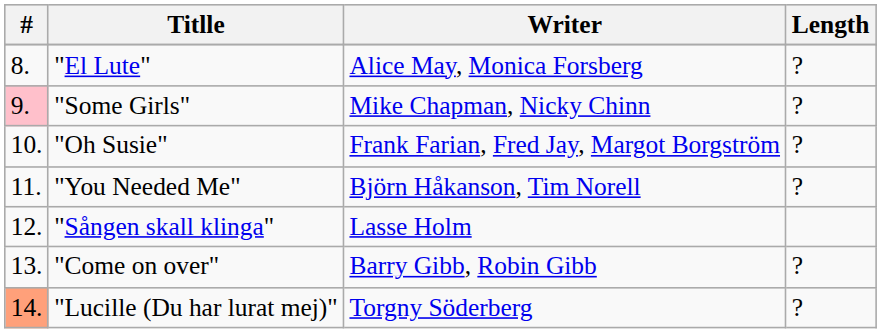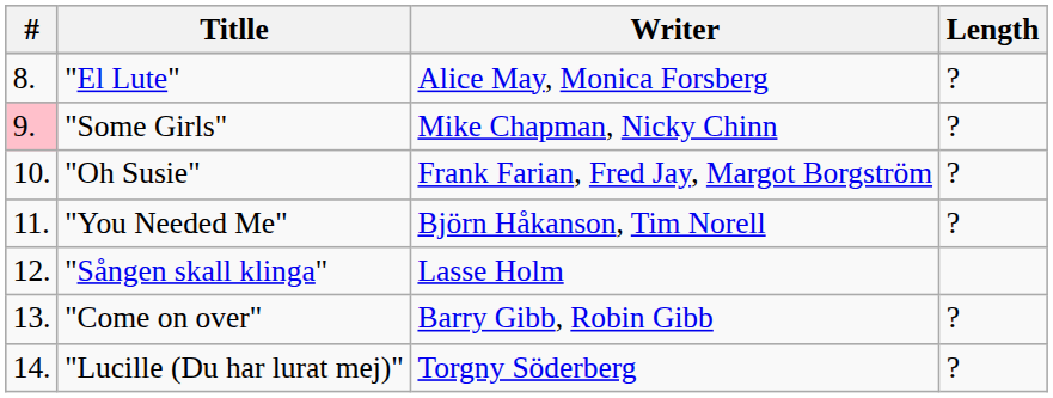"Lucille (Du har lurat mej)" | #: lightsalmon background -> no background
